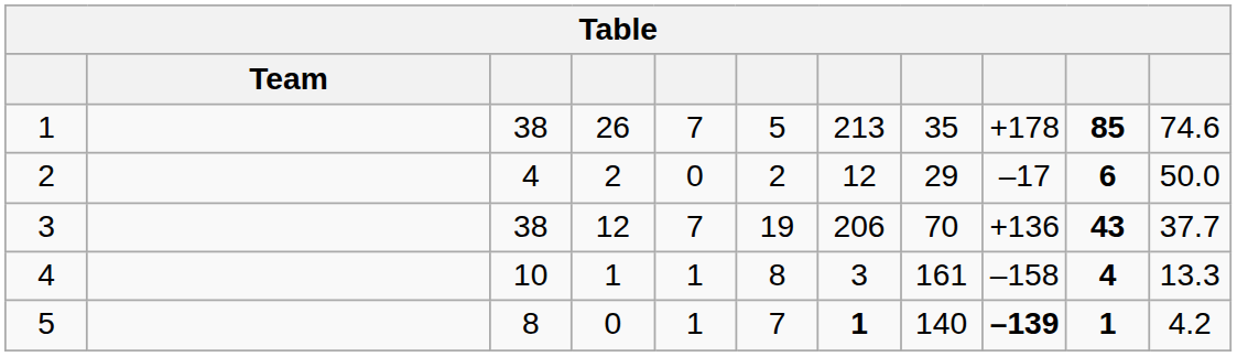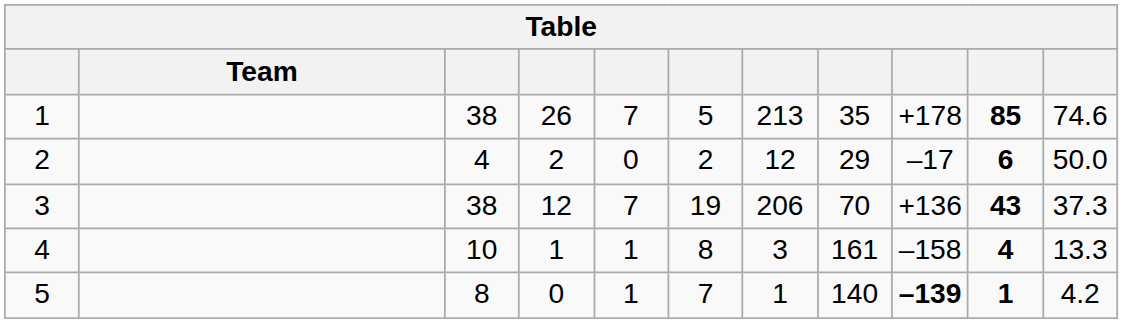row 5 | column 11: 37.7 -> 37.3
row 7 | column 7: bold -> normal
